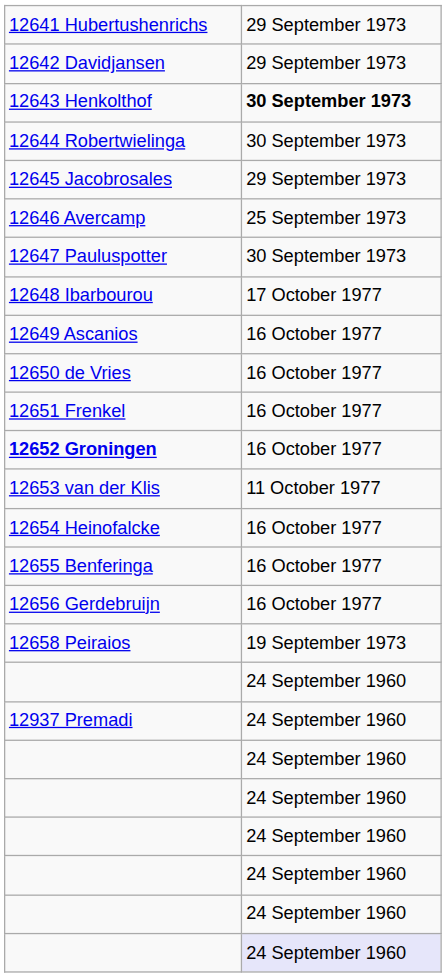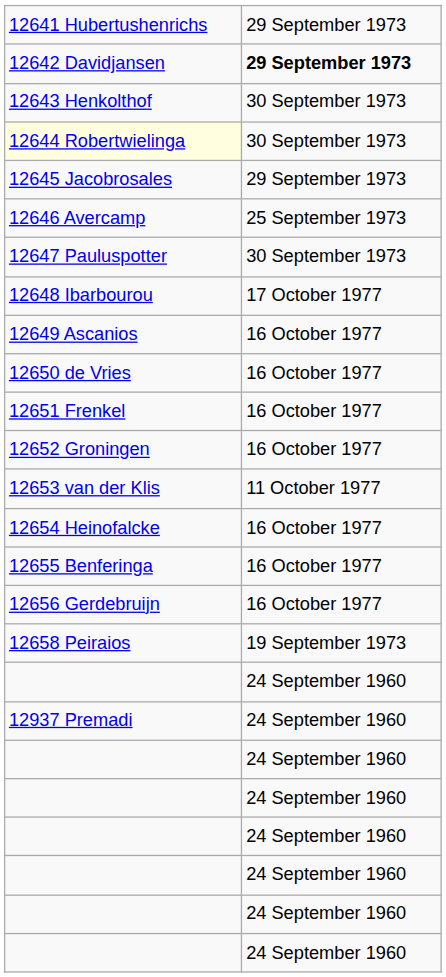row 2 | column 2: normal -> bold
row 3 | column 2: bold -> normal
row 4 | column 1: no background -> lightyellow background
row 12 | column 1: bold -> normal
row 25 | column 2: lavender background -> no background
